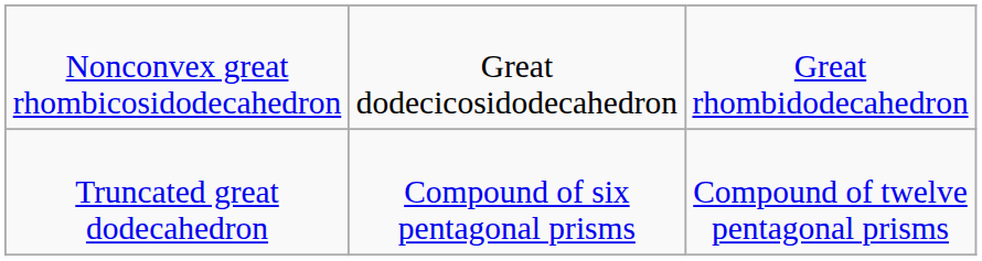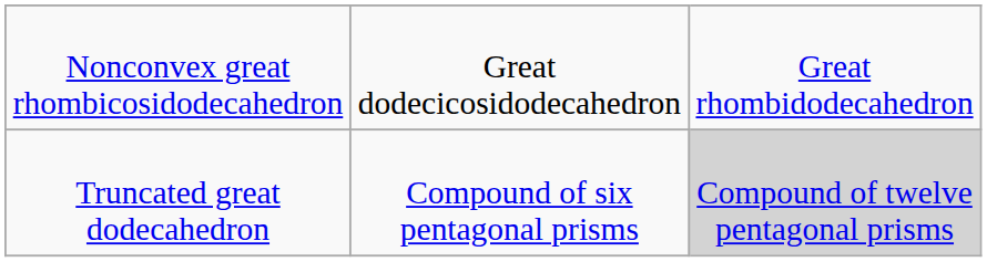Truncated great dodecahedron | column 3: no background -> lightgrey background
